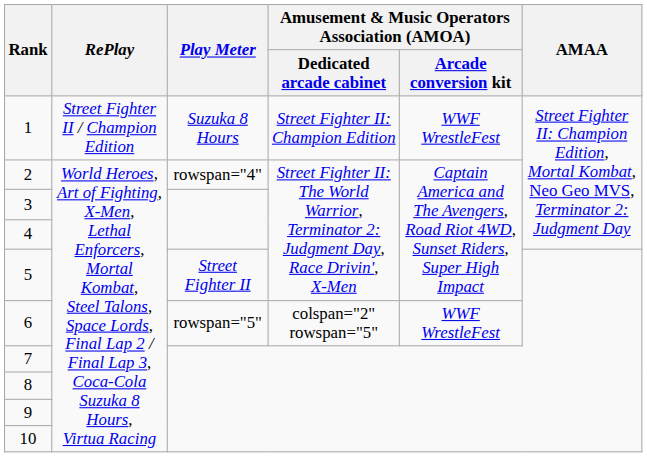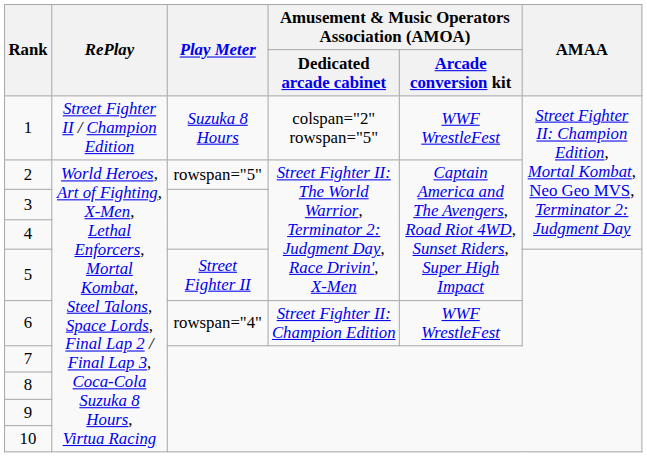1 | column 4: Street Fighter II: Champion Edition -> colspan="2" rowspan="5"
2 | Play Meter: rowspan="4" -> rowspan="5"
6 | Play Meter: rowspan="5" -> rowspan="4"
6 | column 4: colspan="2" rowspan="5" -> Street Fighter II: Champion Edition
